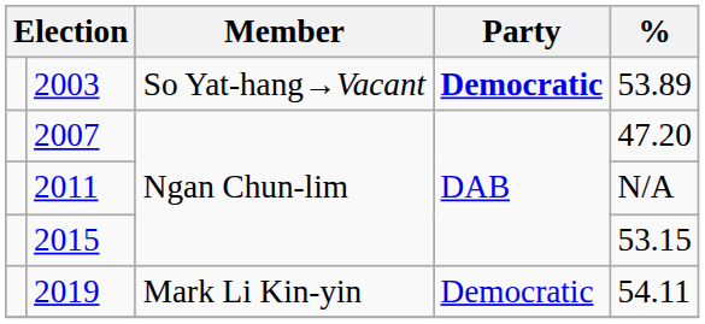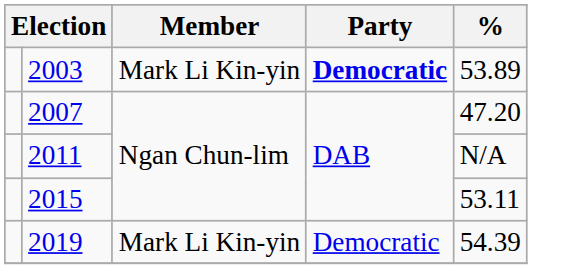2003 | Member: So Yat-hang→Vacant -> Mark Li Kin-yin
2015 | %: 53.15 -> 53.11
2019 | %: 54.11 -> 54.39
